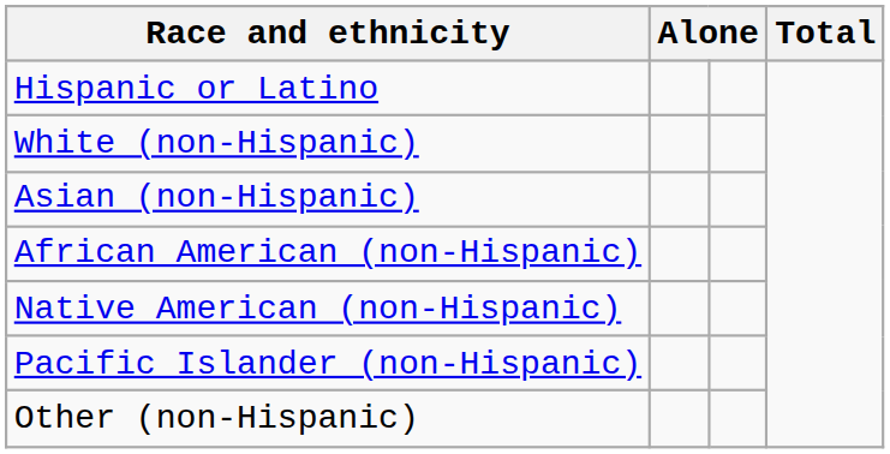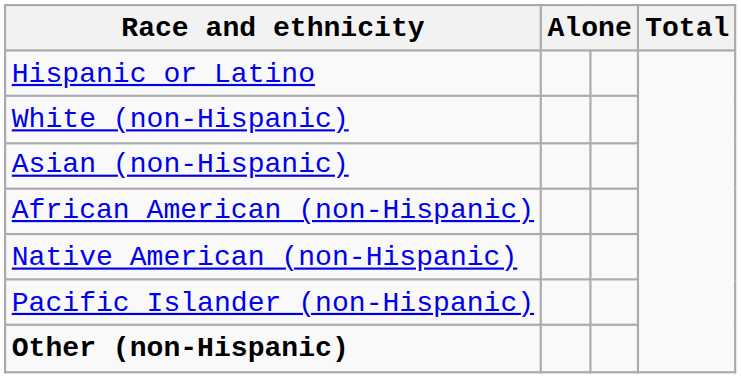Other (non-Hispanic) | Race and ethnicity: normal -> bold
